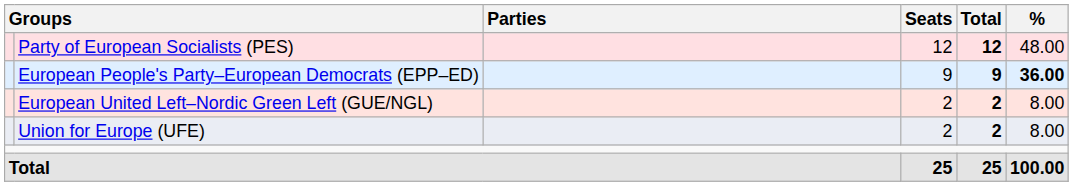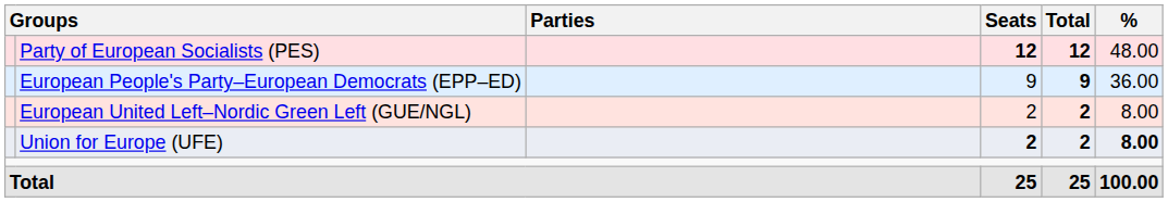Party of European Socialists (PES) | Seats: normal -> bold
European People's Party–European Democrats (EPP–ED) | %: bold -> normal
Union for Europe (UFE) | Seats: normal -> bold
Union for Europe (UFE) | %: normal -> bold
